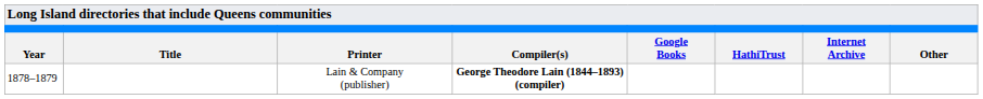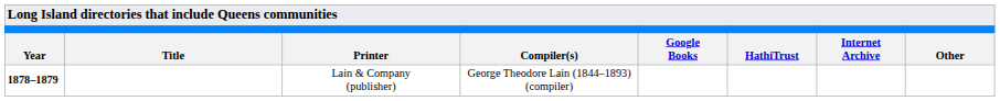Lain & Company (publisher) | Year: normal -> bold
Lain & Company (publisher) | Compiler(s): bold -> normal
